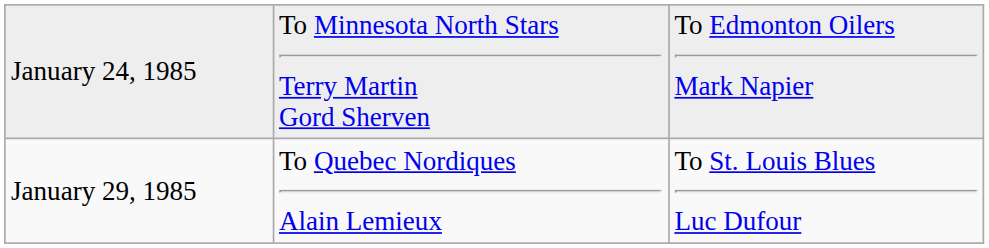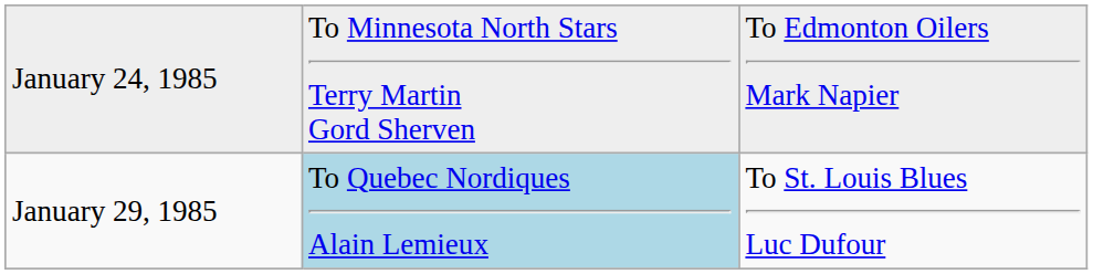January 29, 1985 | column 2: no background -> lightblue background
